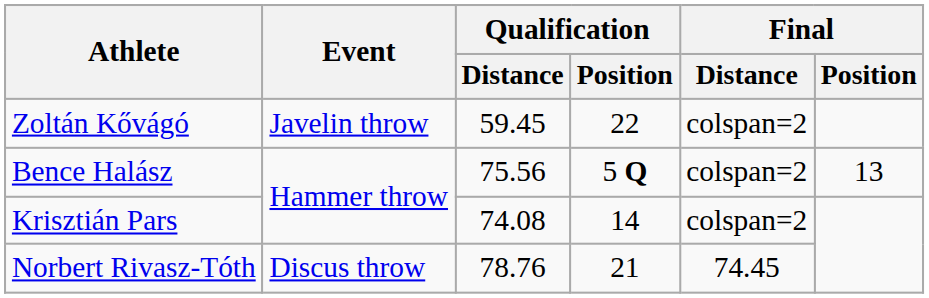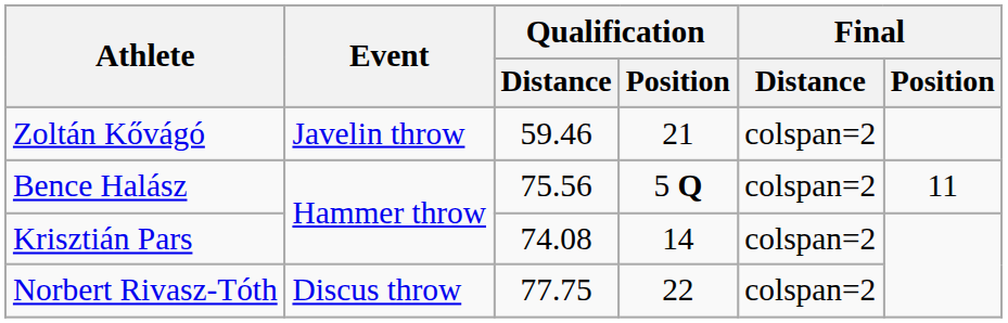Zoltán Kővágó | Qualification / Distance: 59.45 -> 59.46
Zoltán Kővágó | Qualification / Position: 22 -> 21
Bence Halász | Final / Position: 13 -> 11
Norbert Rivasz-Tóth | Qualification / Distance: 78.76 -> 77.75
Norbert Rivasz-Tóth | Qualification / Position: 21 -> 22
Norbert Rivasz-Tóth | Final / Distance: 74.45 -> colspan=2
